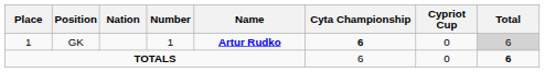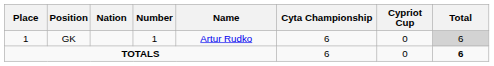row 2 | Name: bold -> normal
row 2 | Cyta Championship: bold -> normal
